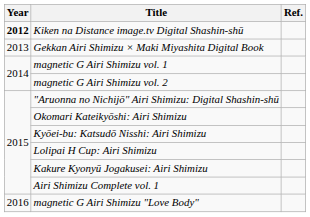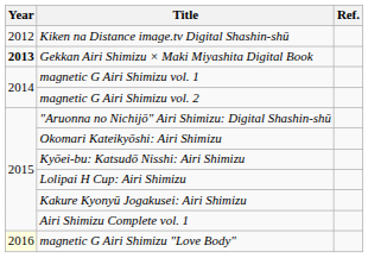Kiken na Distance image.tv Digital Shashin-shū | Year: bold -> normal
Gekkan Airi Shimizu × Maki Miyashita Digital Book | Year: normal -> bold
magnetic G Airi Shimizu "Love Body" | Year: no background -> lightyellow background
